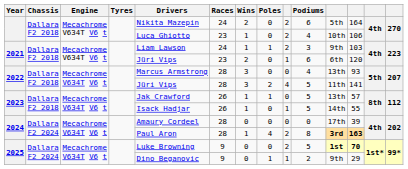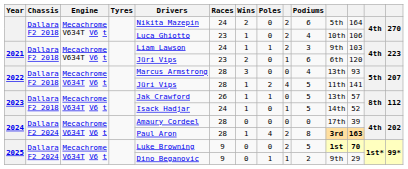row 7 | Wins: 3 -> 1
row 9 | Races: 26 -> 24
row 9 | column 12: 55 -> 52
